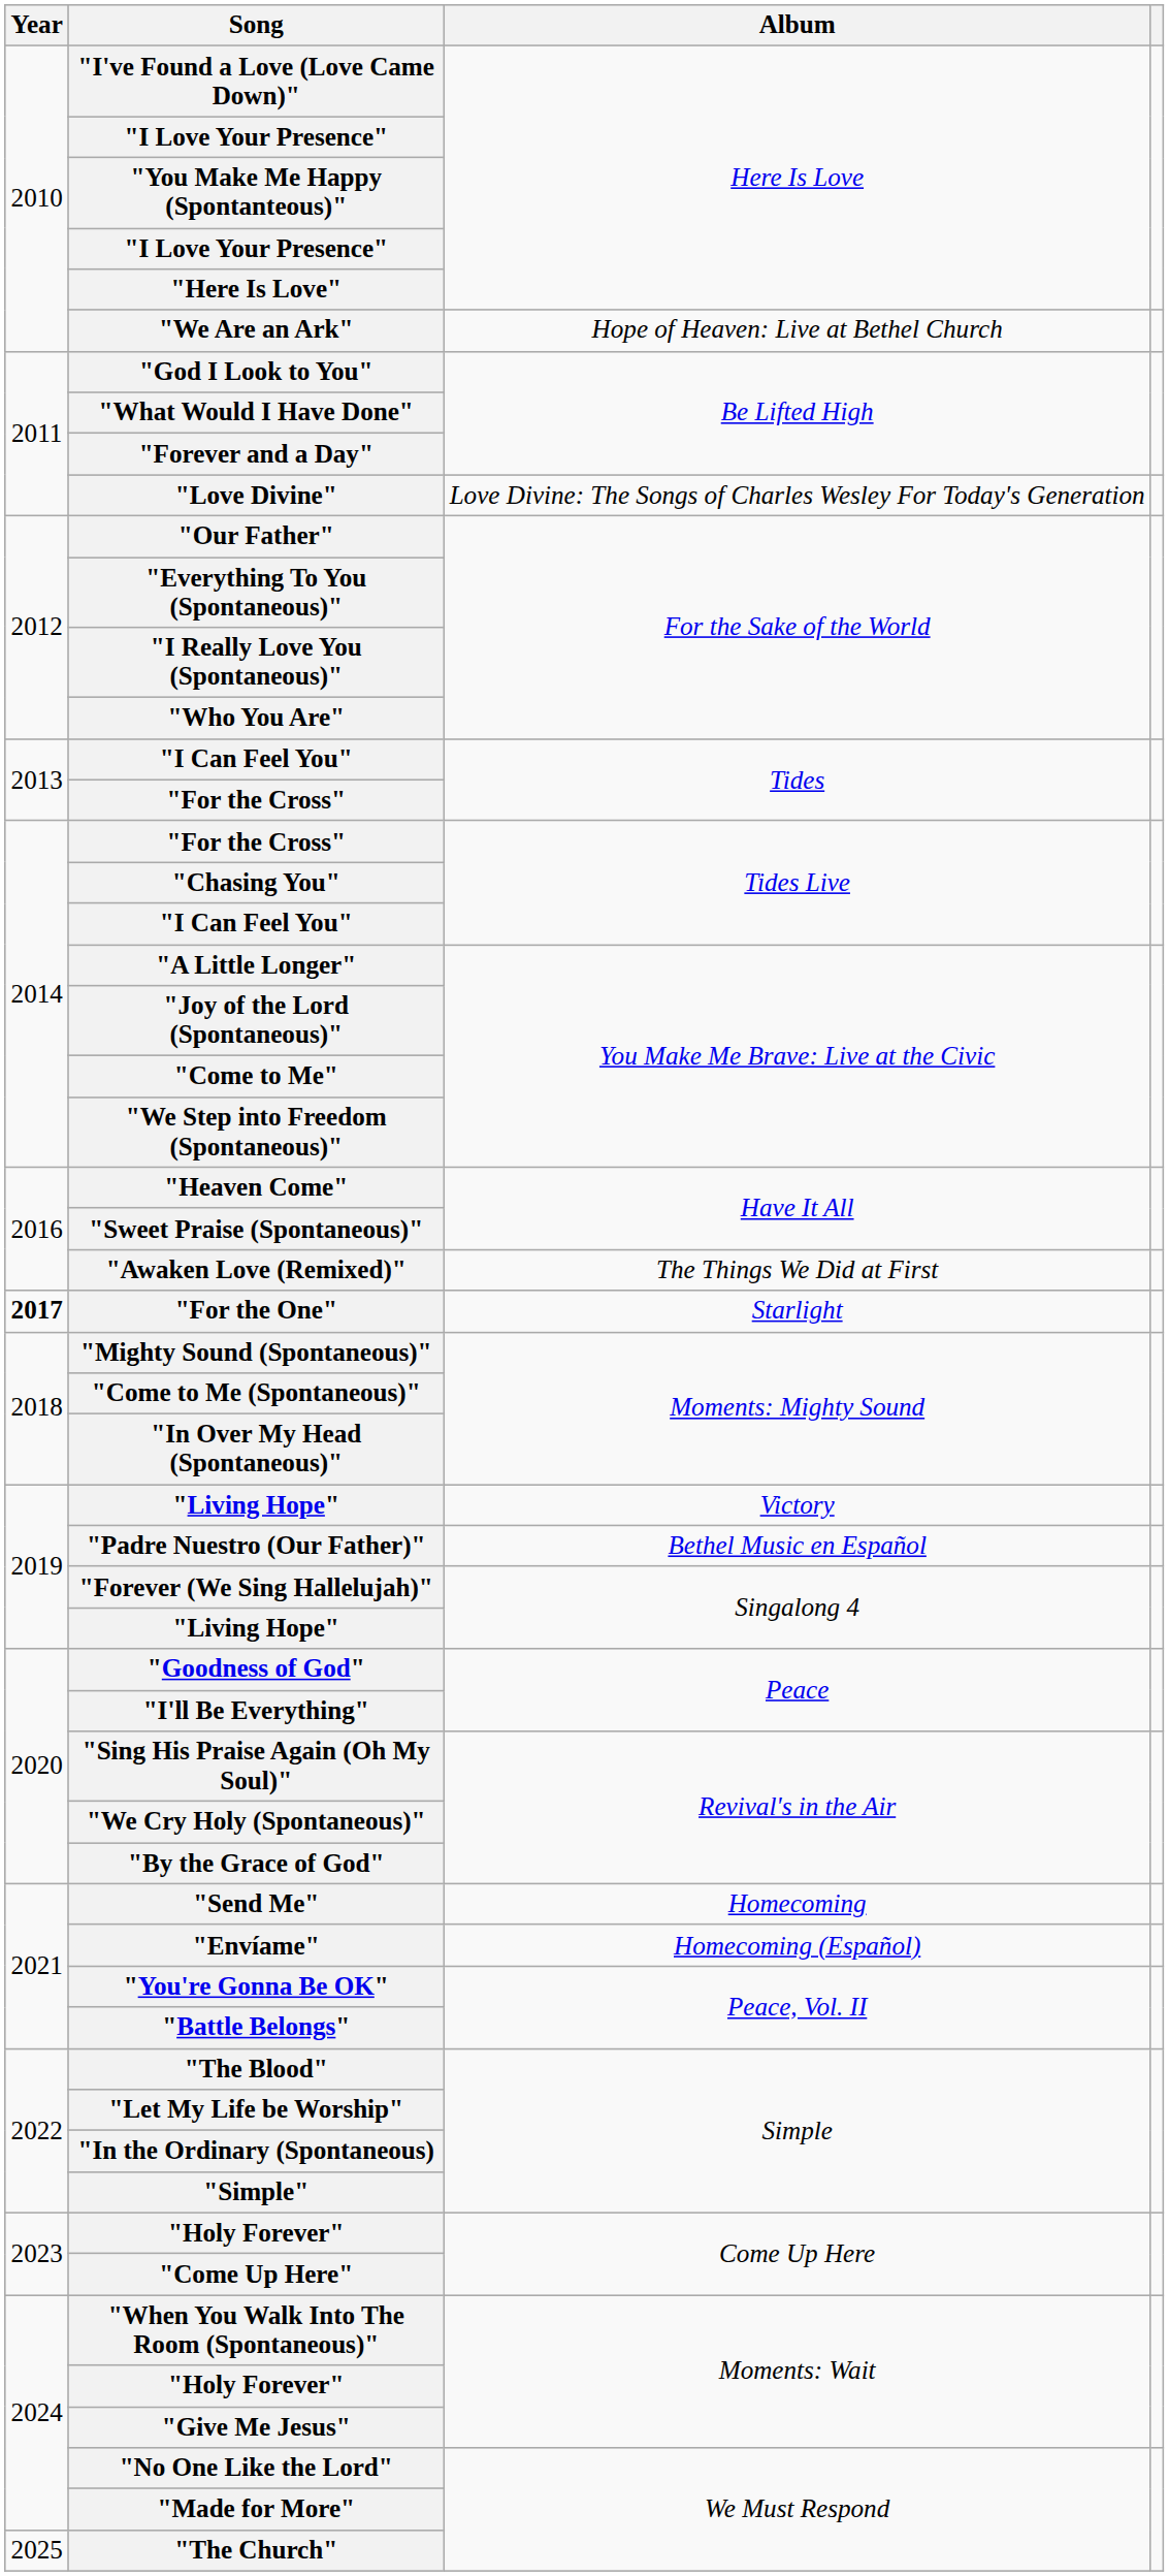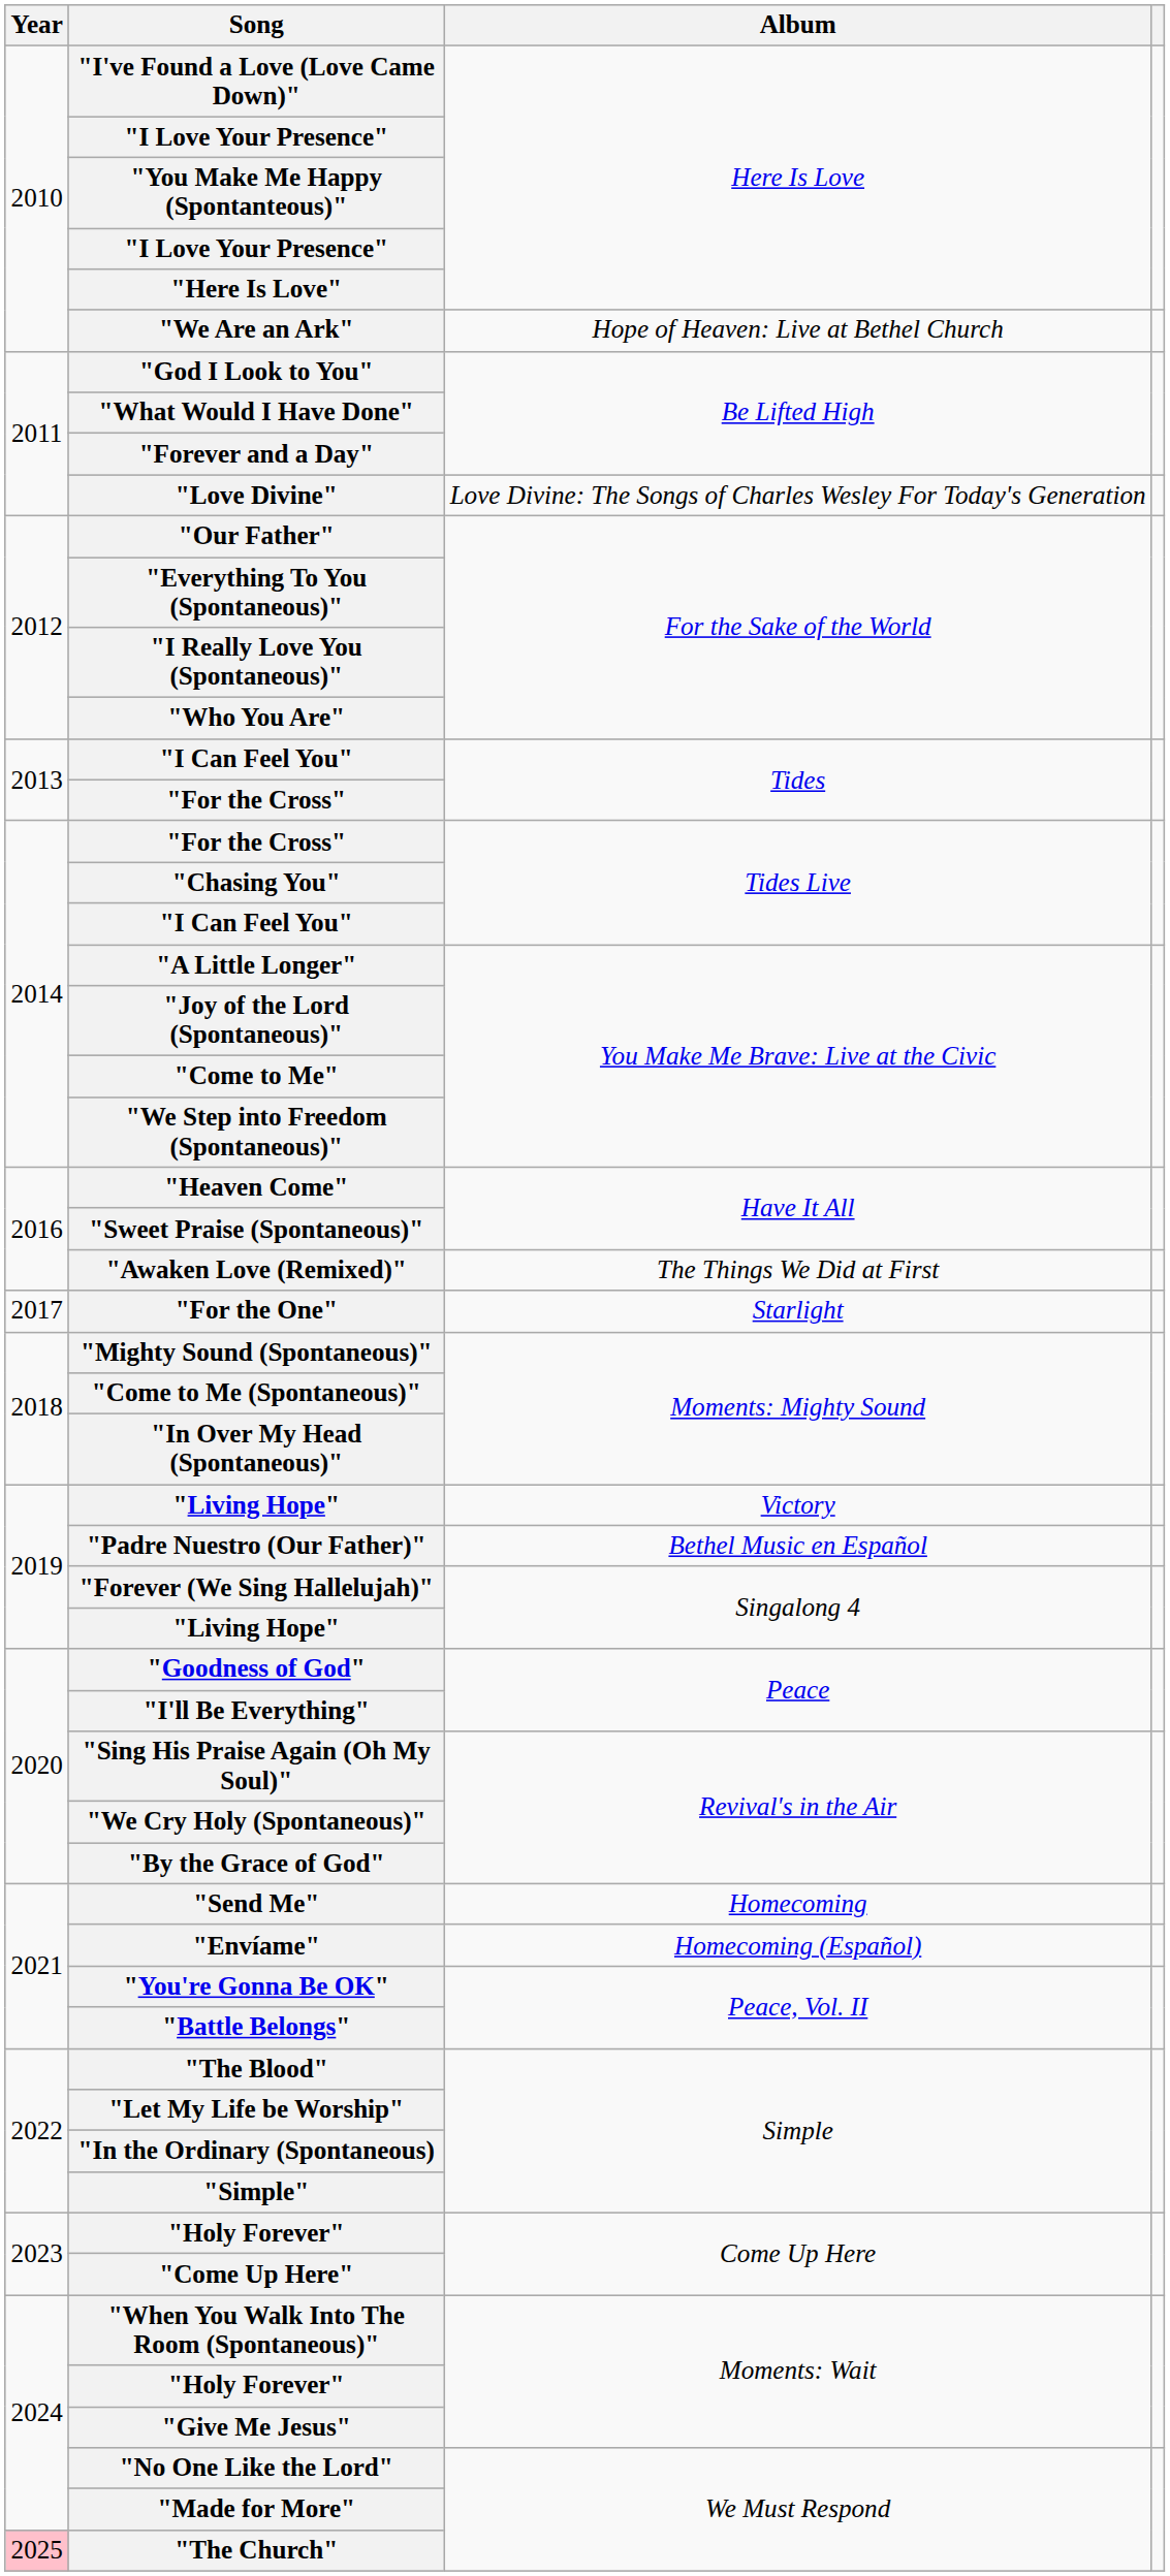"For the One" | Year: bold -> normal
"The Church" | Year: no background -> pink background
